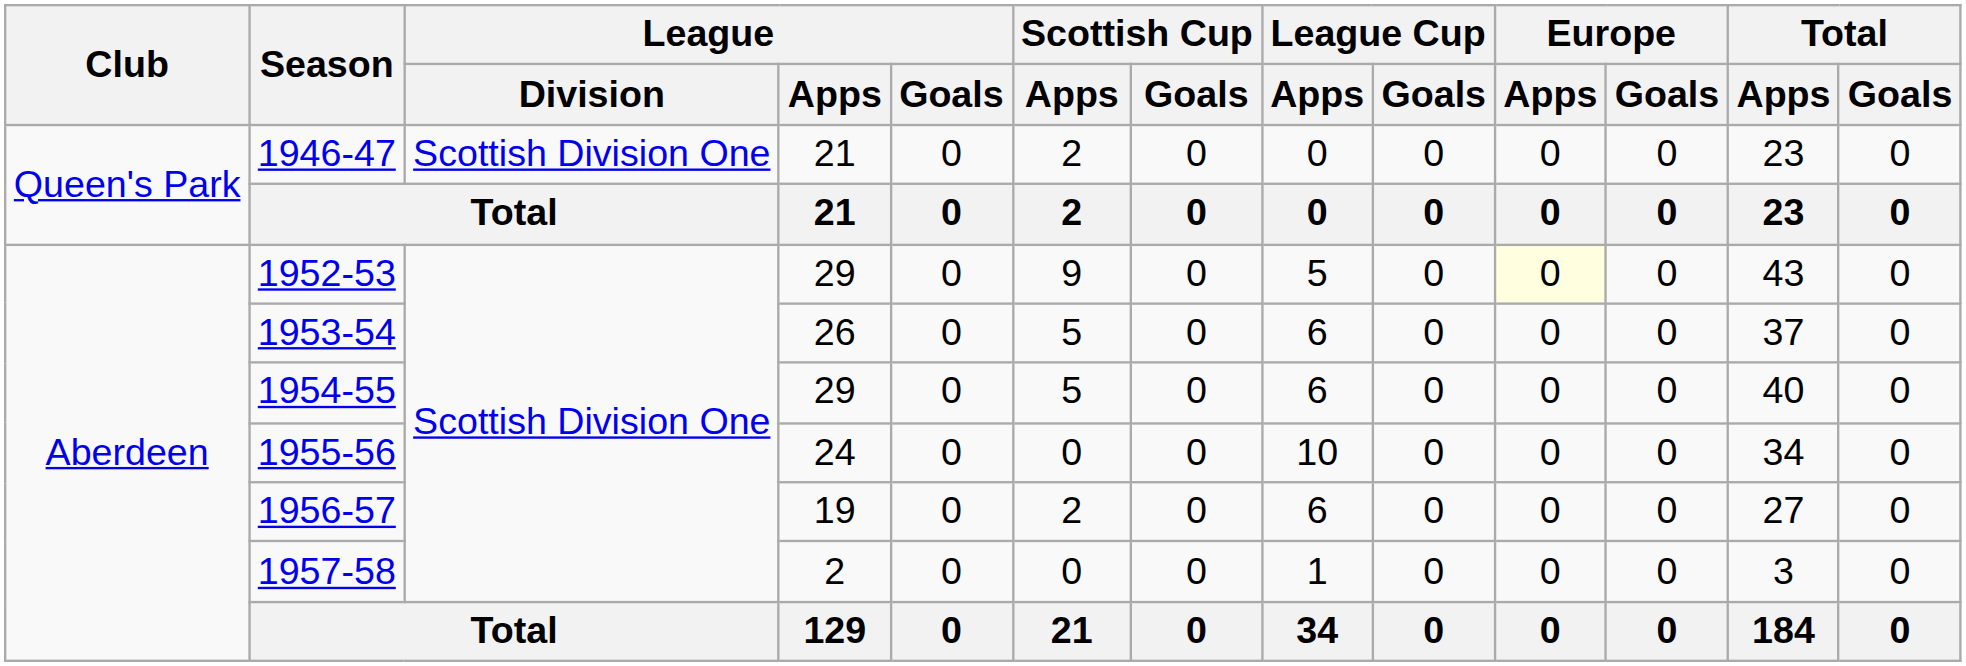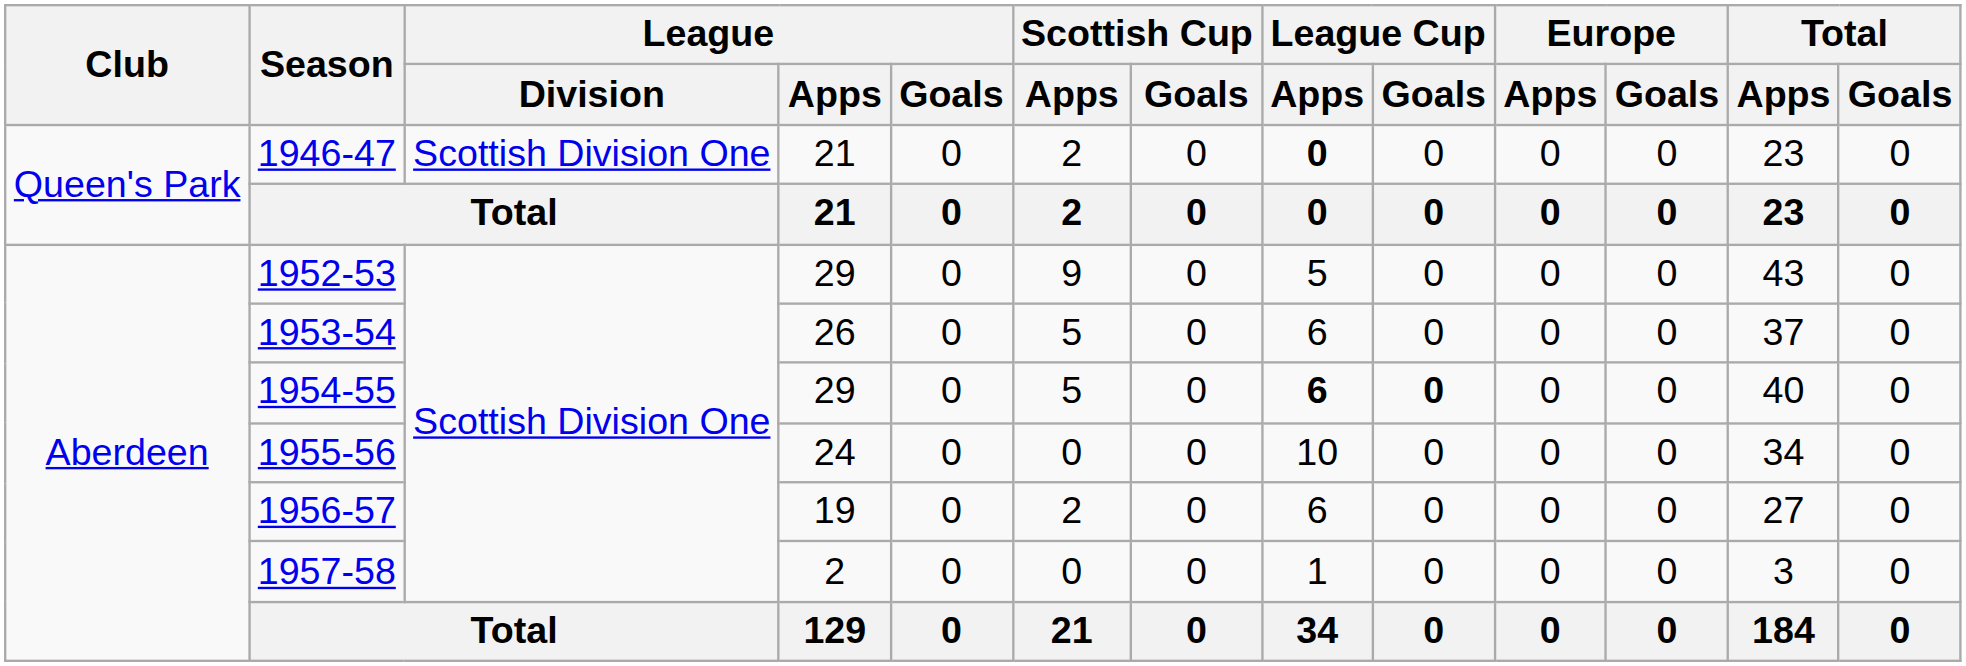1946-47 | League Cup / Apps: normal -> bold
1952-53 | Europe / Apps: lightyellow background -> no background
1954-55 | League Cup / Apps: normal -> bold
1954-55 | League Cup / Goals: normal -> bold
